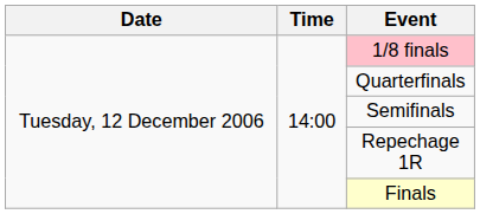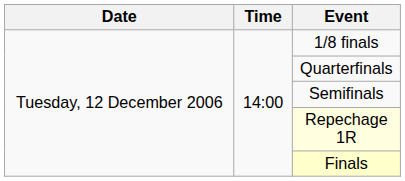1/8 finals | Event: pink background -> no background
Repechage 1R | Event: no background -> lightyellow background
